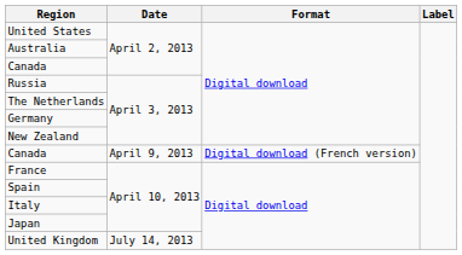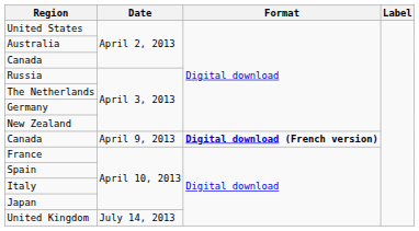Canada / April 9, 2013 | Format: normal -> bold
